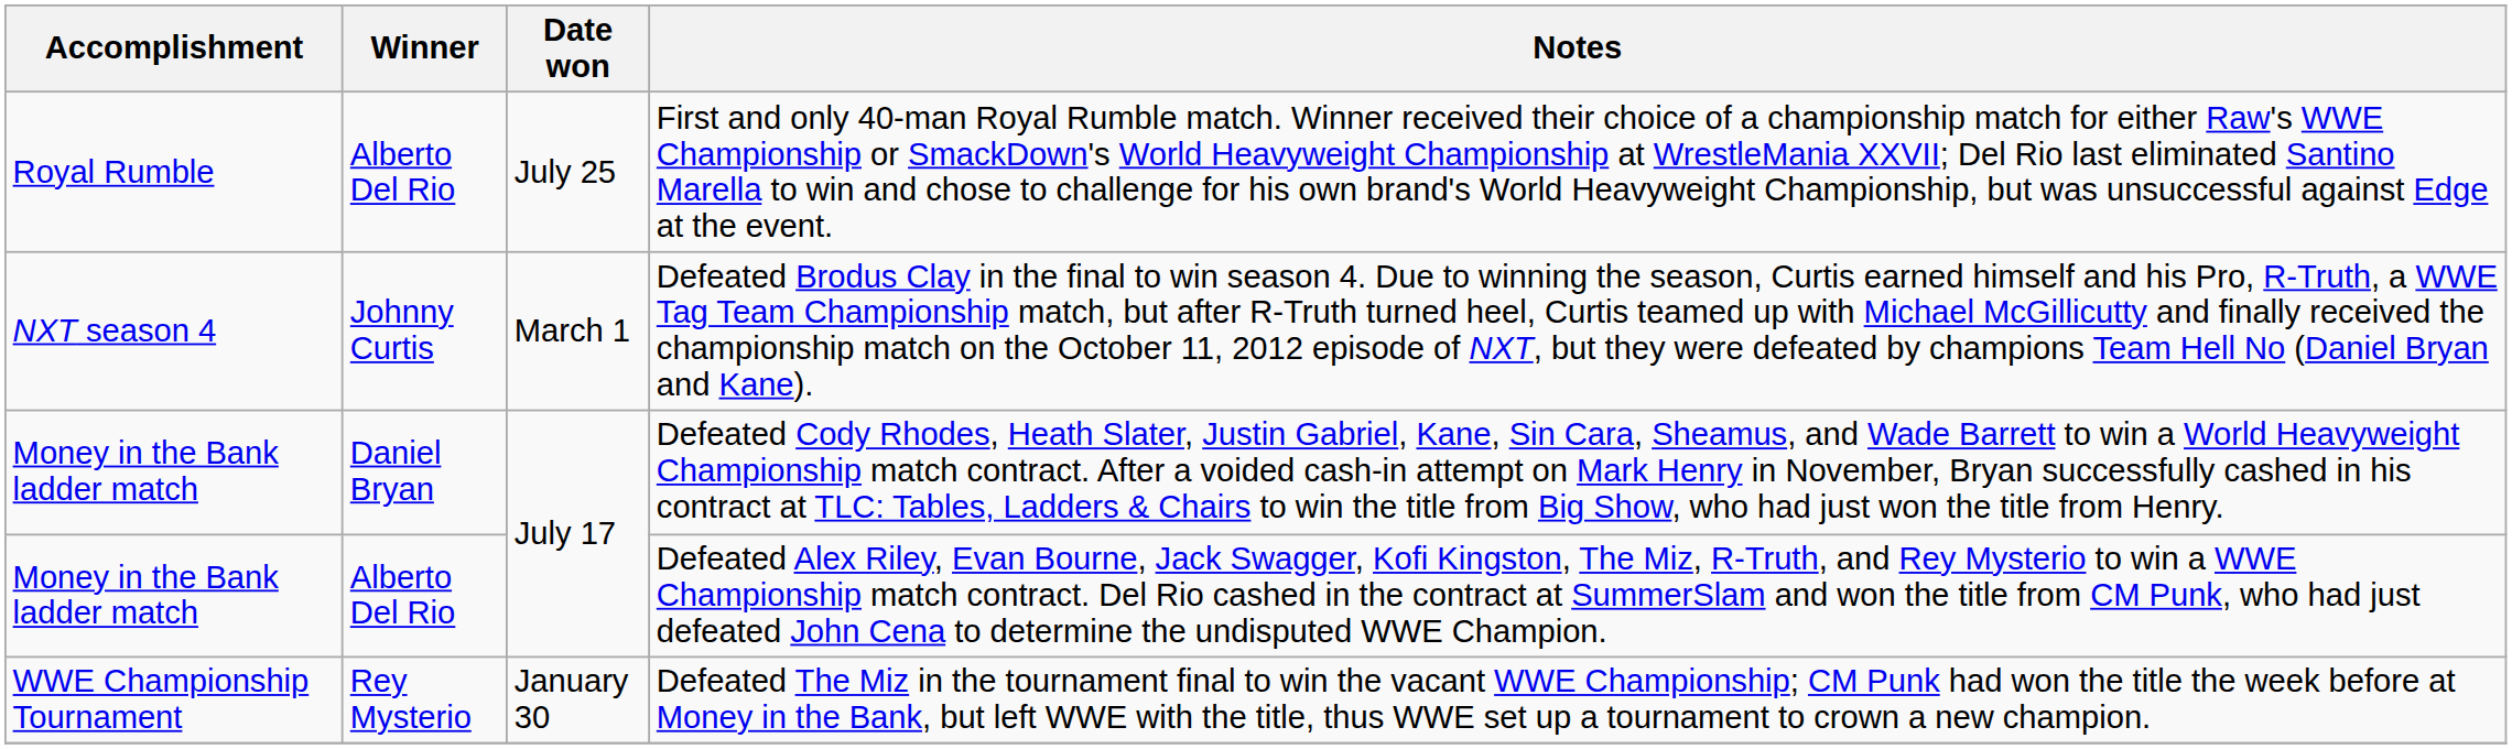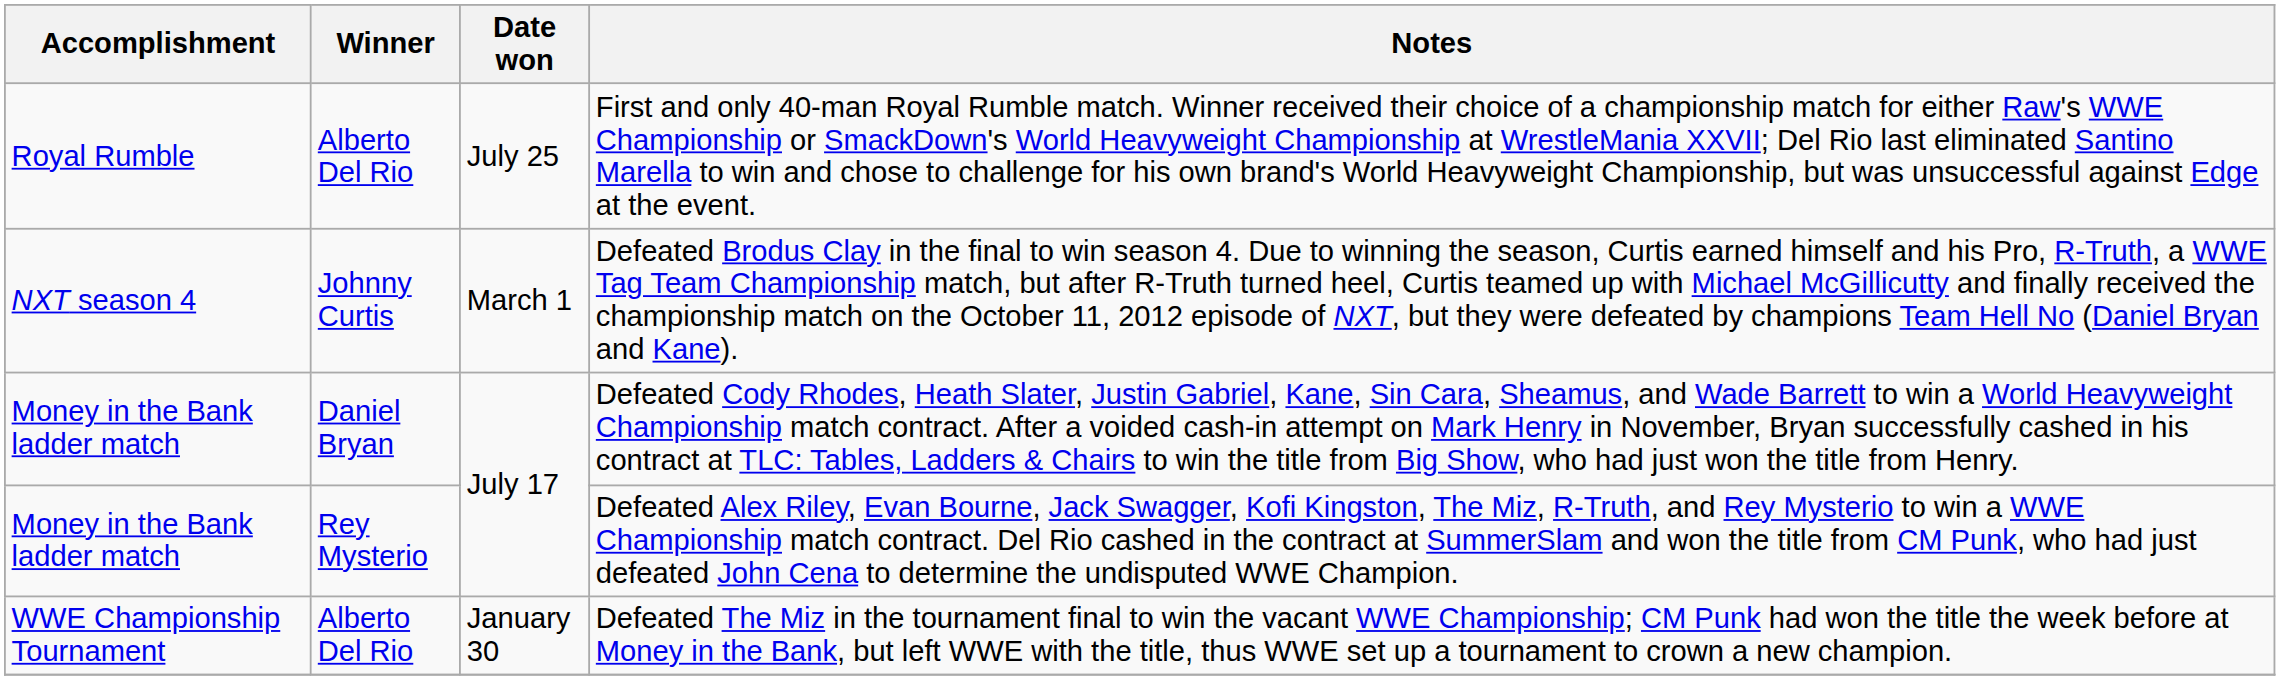row 5 | Winner: Alberto Del Rio -> Rey Mysterio
row 6 | Winner: Rey Mysterio -> Alberto Del Rio
